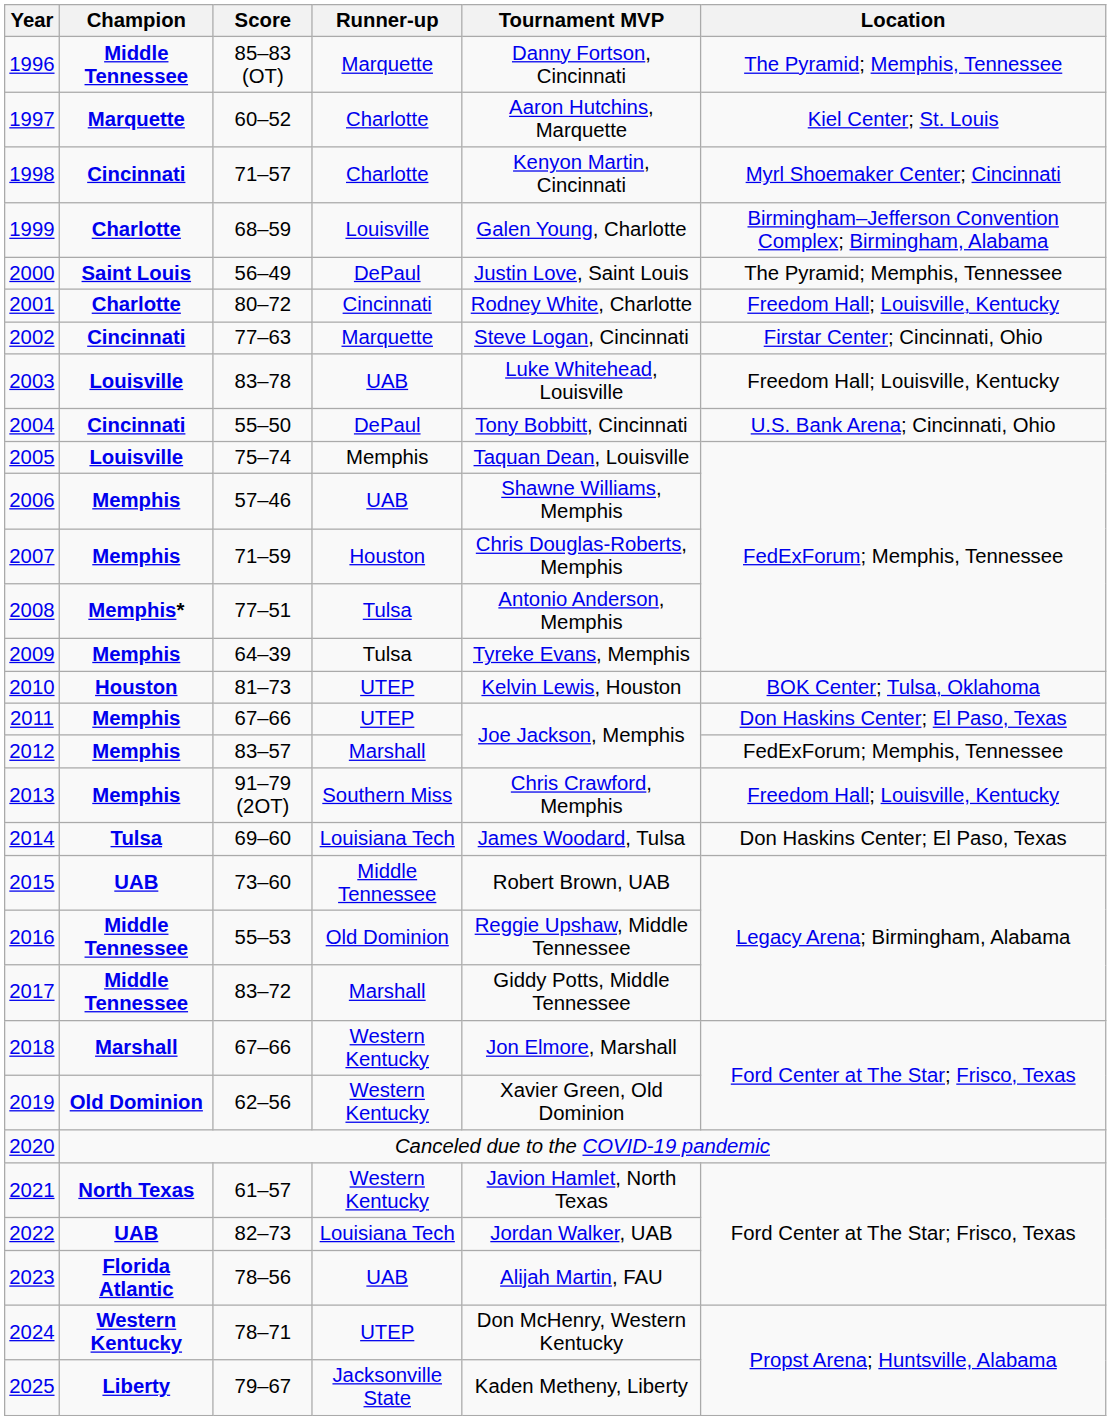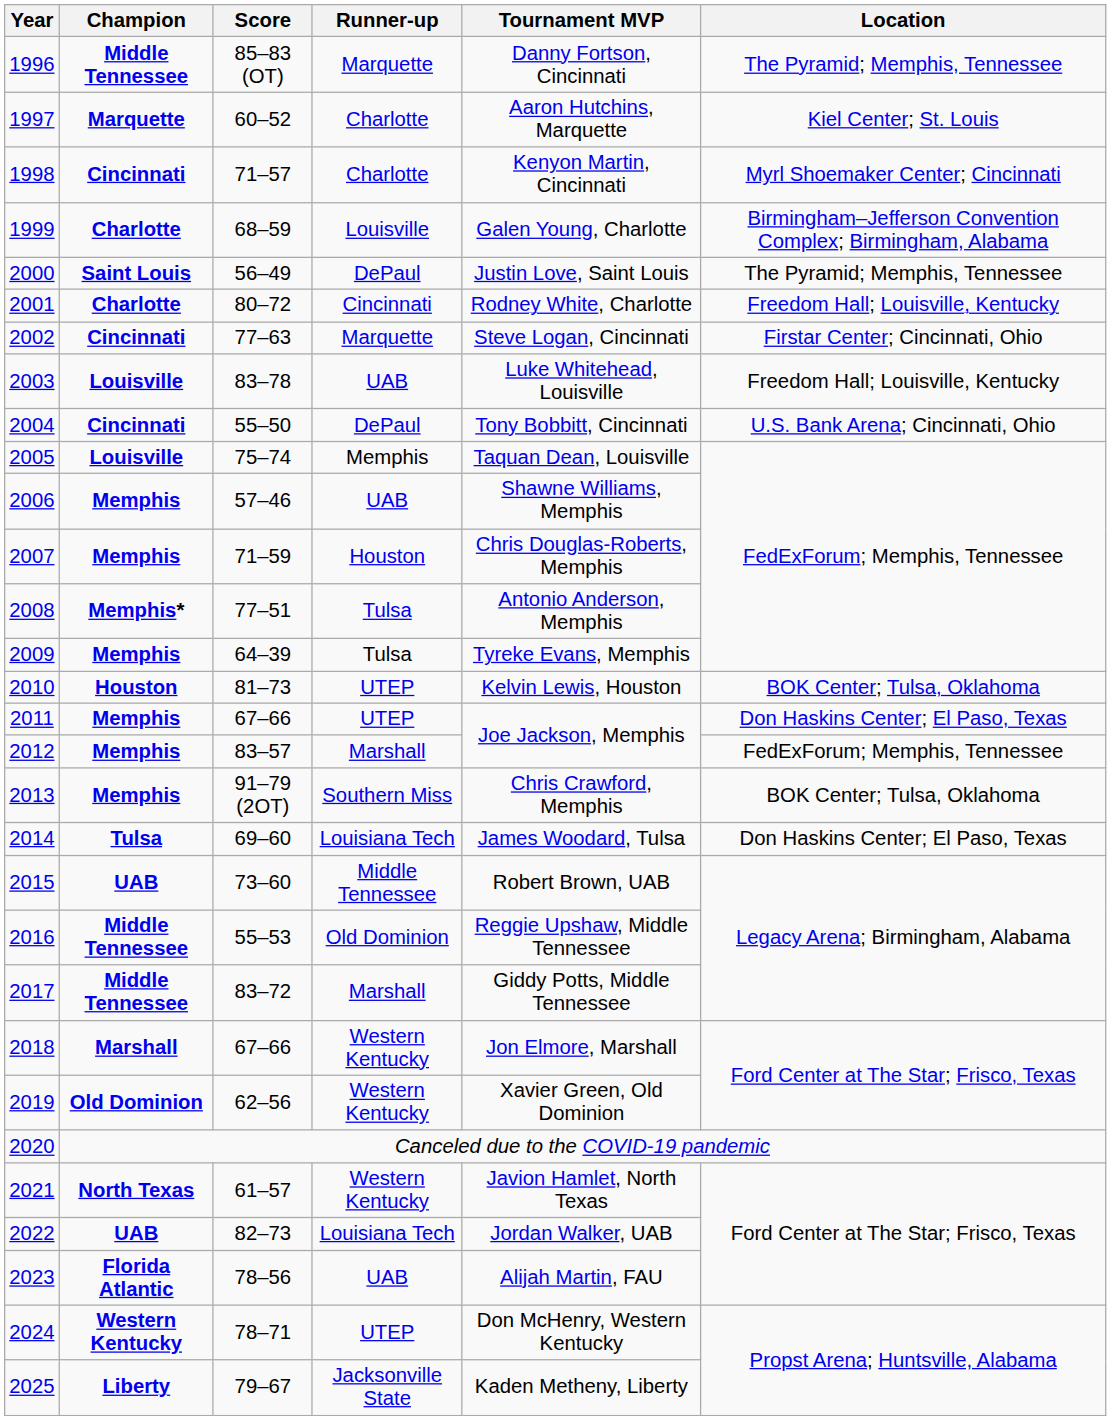2013 | Location: Freedom Hall; Louisville, Kentucky -> BOK Center; Tulsa, Oklahoma
